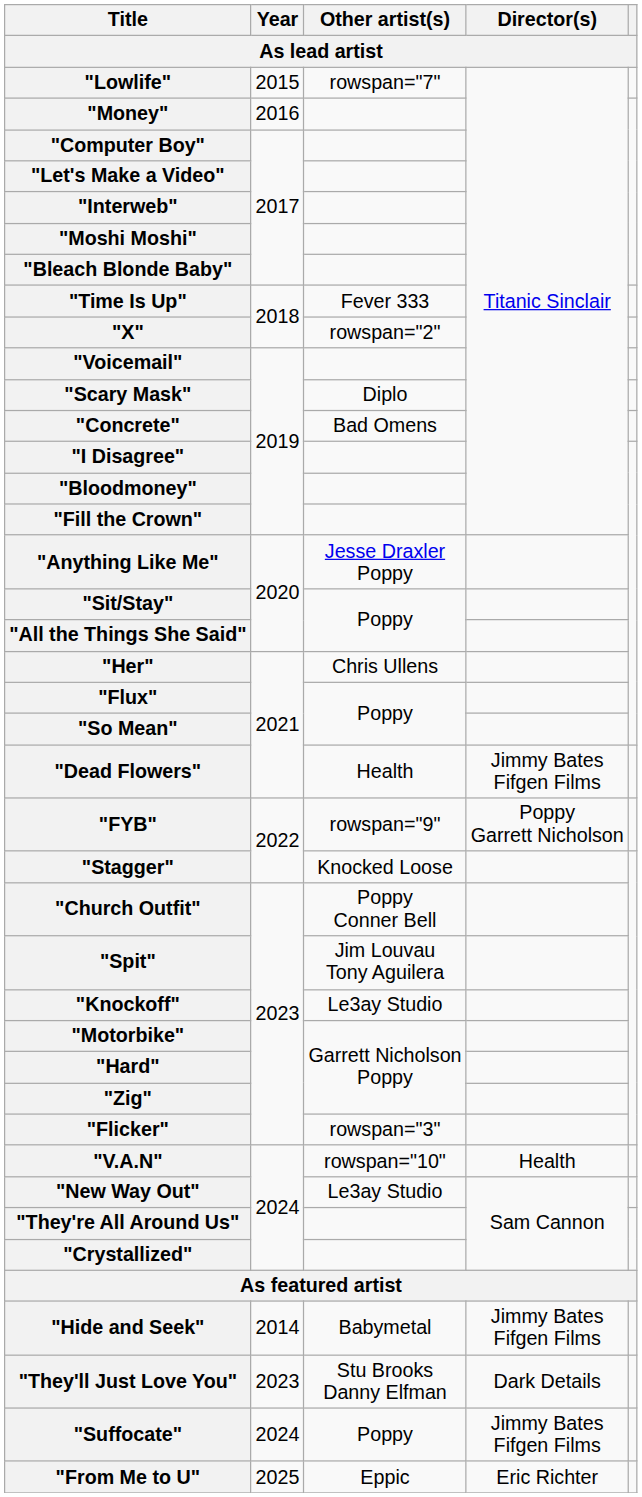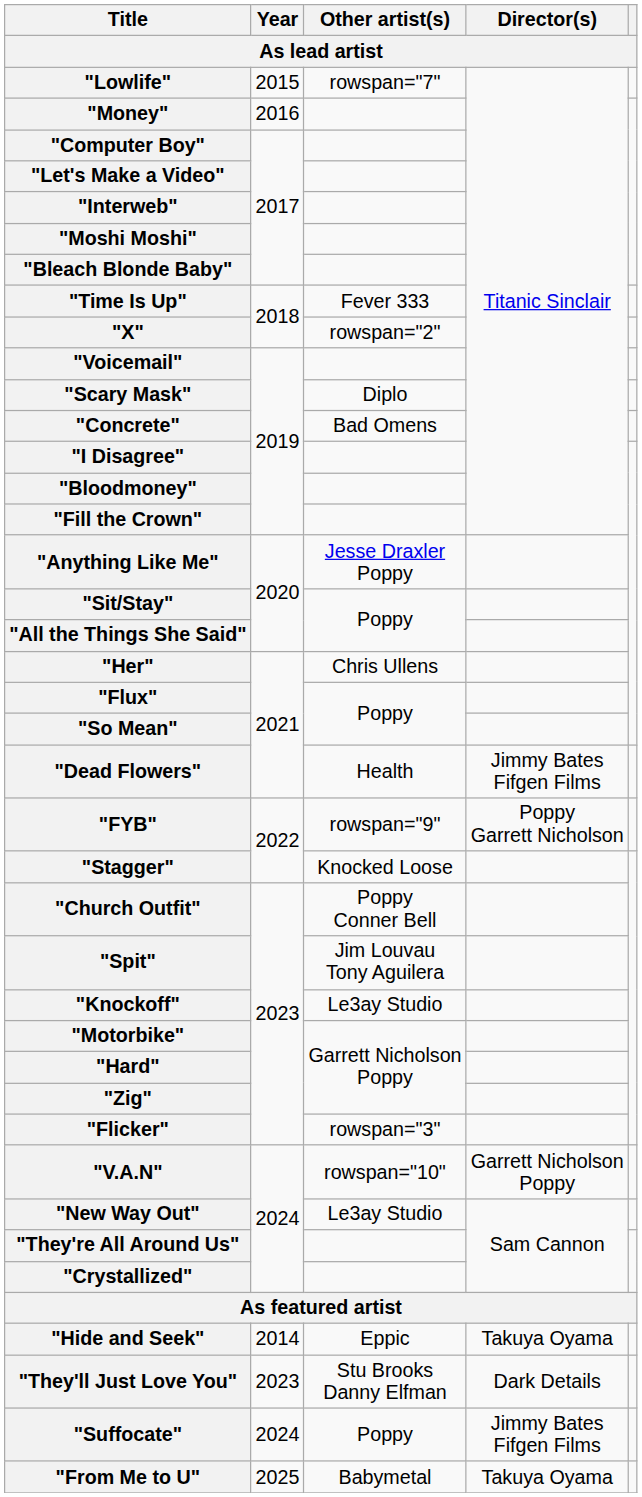"V.A.N" | Director(s): Health -> Garrett Nicholson Poppy
"Hide and Seek" | Other artist(s): Babymetal -> Eppic
"Hide and Seek" | Director(s): Jimmy Bates Fifgen Films -> Takuya Oyama
"From Me to U" | Other artist(s): Eppic -> Babymetal
"From Me to U" | Director(s): Eric Richter -> Takuya Oyama
